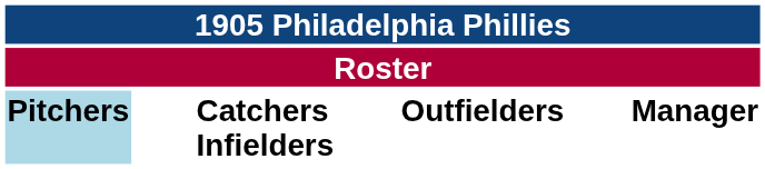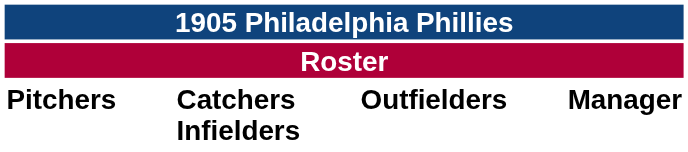Pitchers | column 1: lightblue background -> no background
